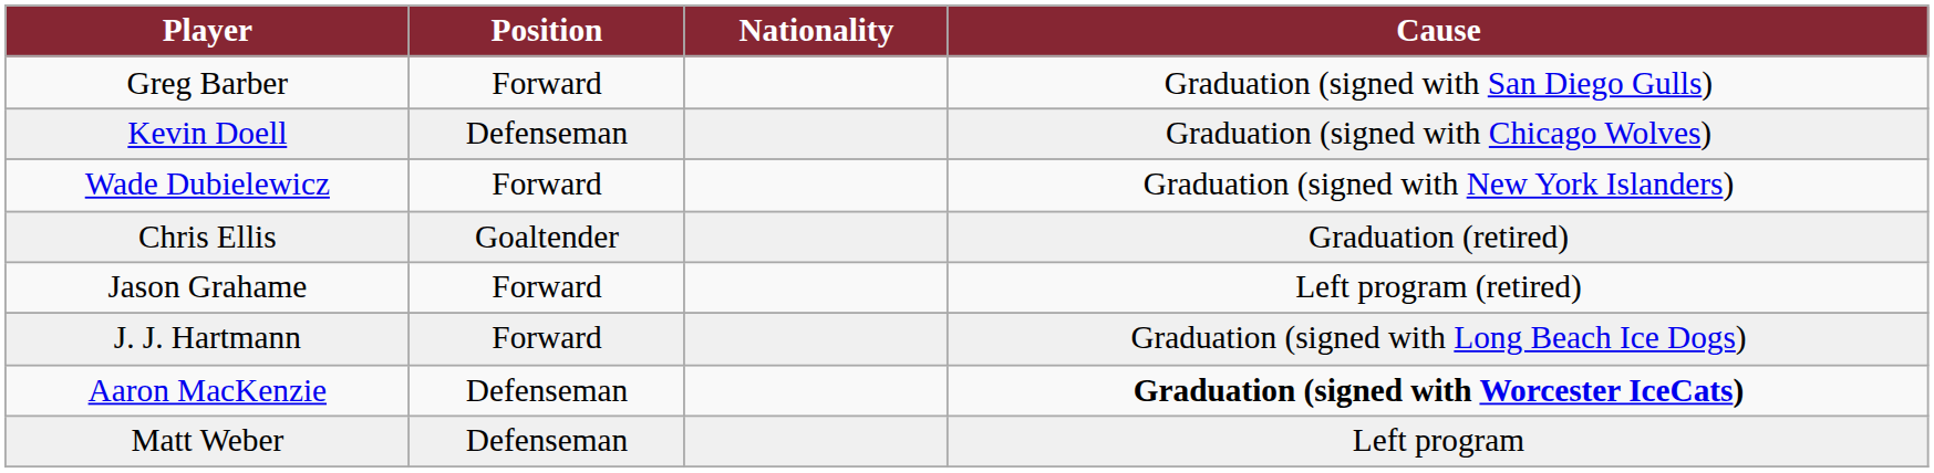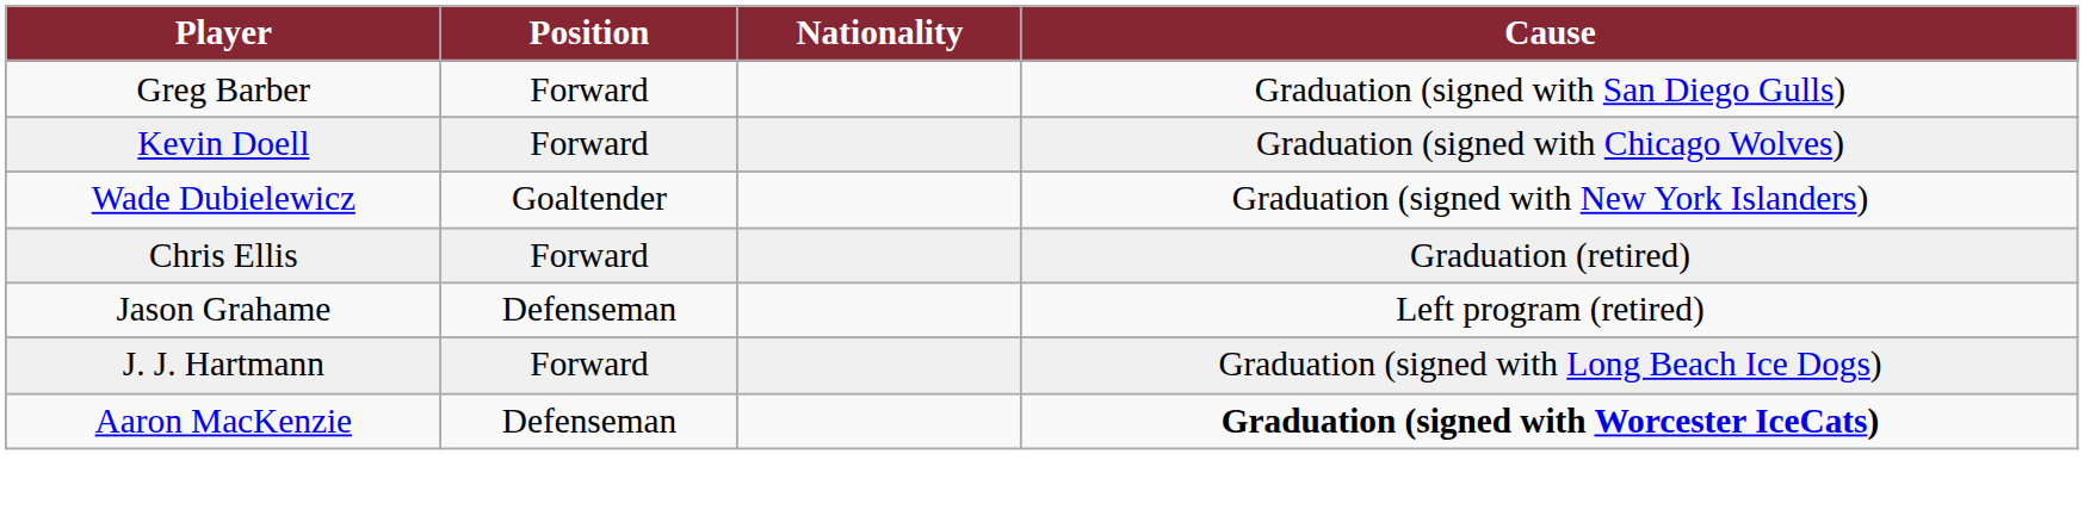Kevin Doell | Position: Defenseman -> Forward
Wade Dubielewicz | Position: Forward -> Goaltender
Chris Ellis | Position: Goaltender -> Forward
Jason Grahame | Position: Forward -> Defenseman
- row: Matt Weber | Defenseman | Left program
